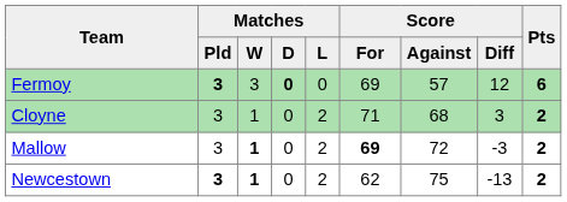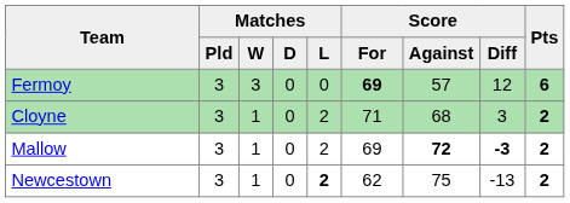Fermoy | Matches / Pld: bold -> normal
Fermoy | Matches / D: bold -> normal
Fermoy | Score / For: normal -> bold
Mallow | Matches / W: bold -> normal
Mallow | Score / For: bold -> normal
Mallow | Score / Against: normal -> bold
Mallow | Score / Diff: normal -> bold
Newcestown | Matches / Pld: bold -> normal
Newcestown | Matches / W: bold -> normal
Newcestown | Matches / L: normal -> bold
